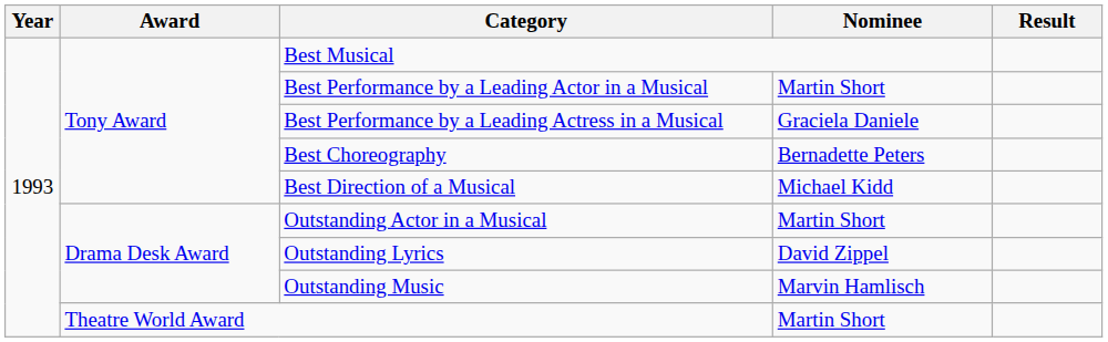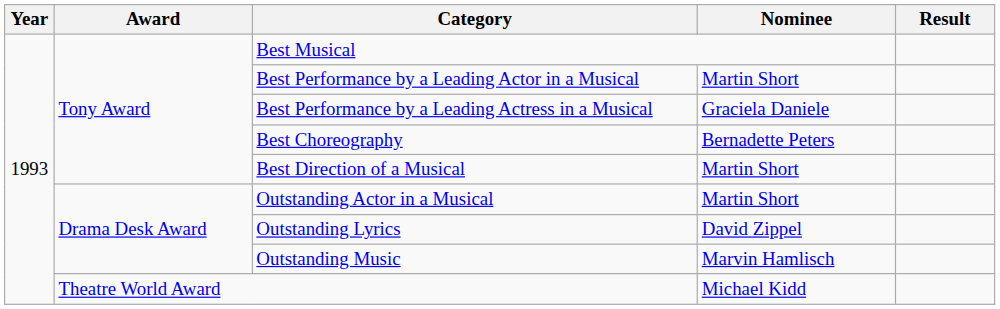Best Direction of a Musical | Nominee: Michael Kidd -> Martin Short
Theatre World Award | Nominee: Martin Short -> Michael Kidd
